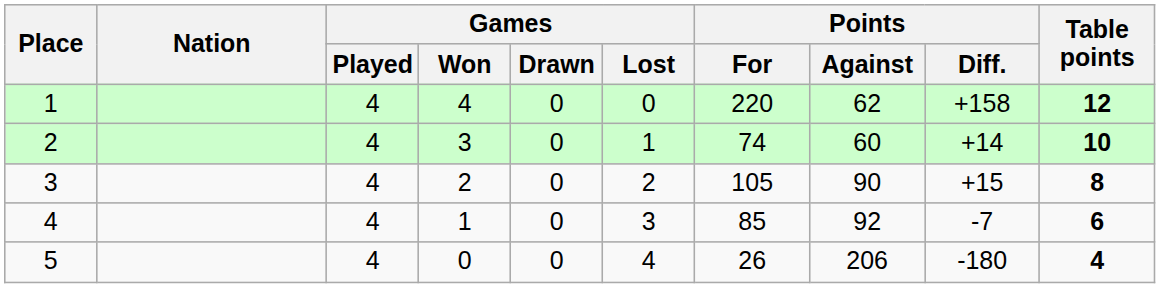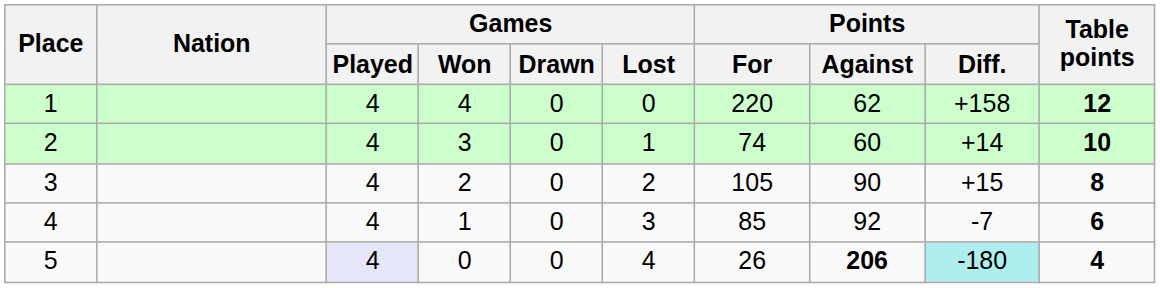5 | Games / Played: no background -> lavender background
5 | Points / Against: normal -> bold
5 | Points / Diff.: no background -> paleturquoise background
